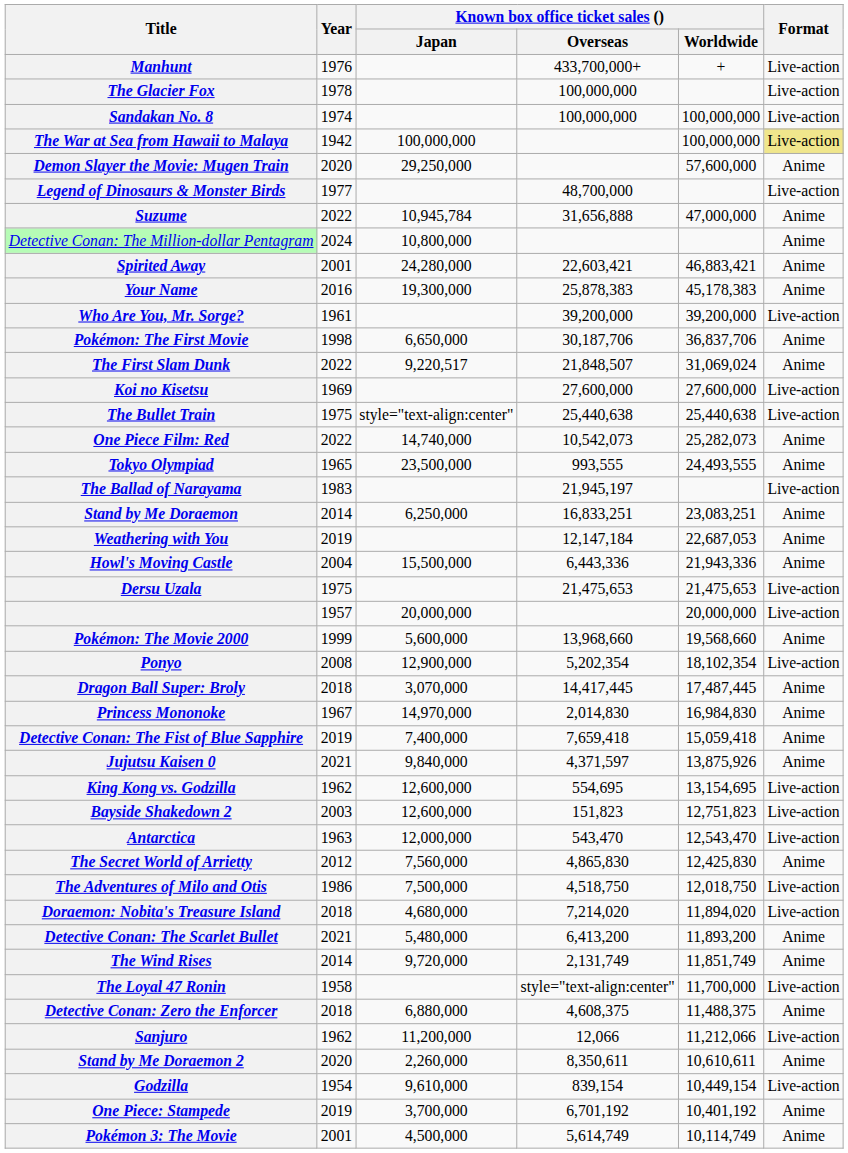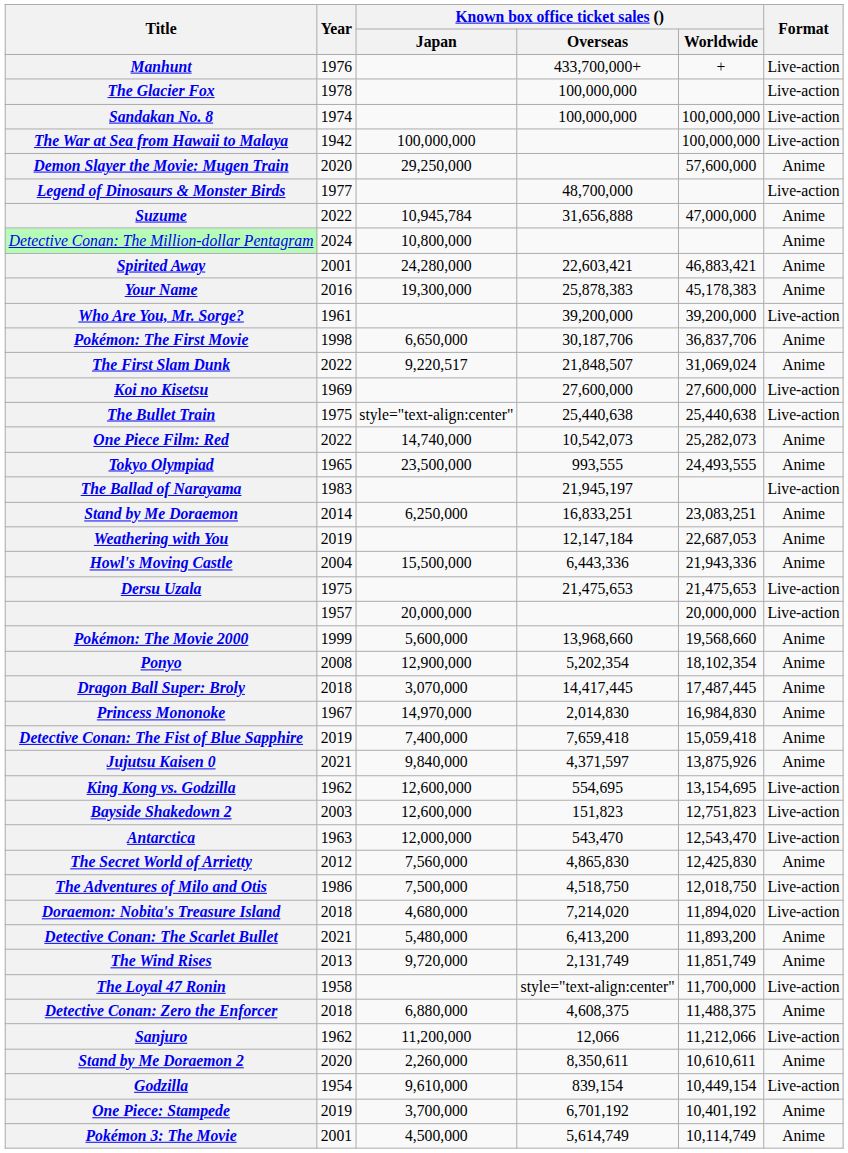The War at Sea from Hawaii to Malaya | Format: khaki background -> no background
Ponyo | Format: Live-action -> Anime
The Wind Rises | Year: 2014 -> 2013
